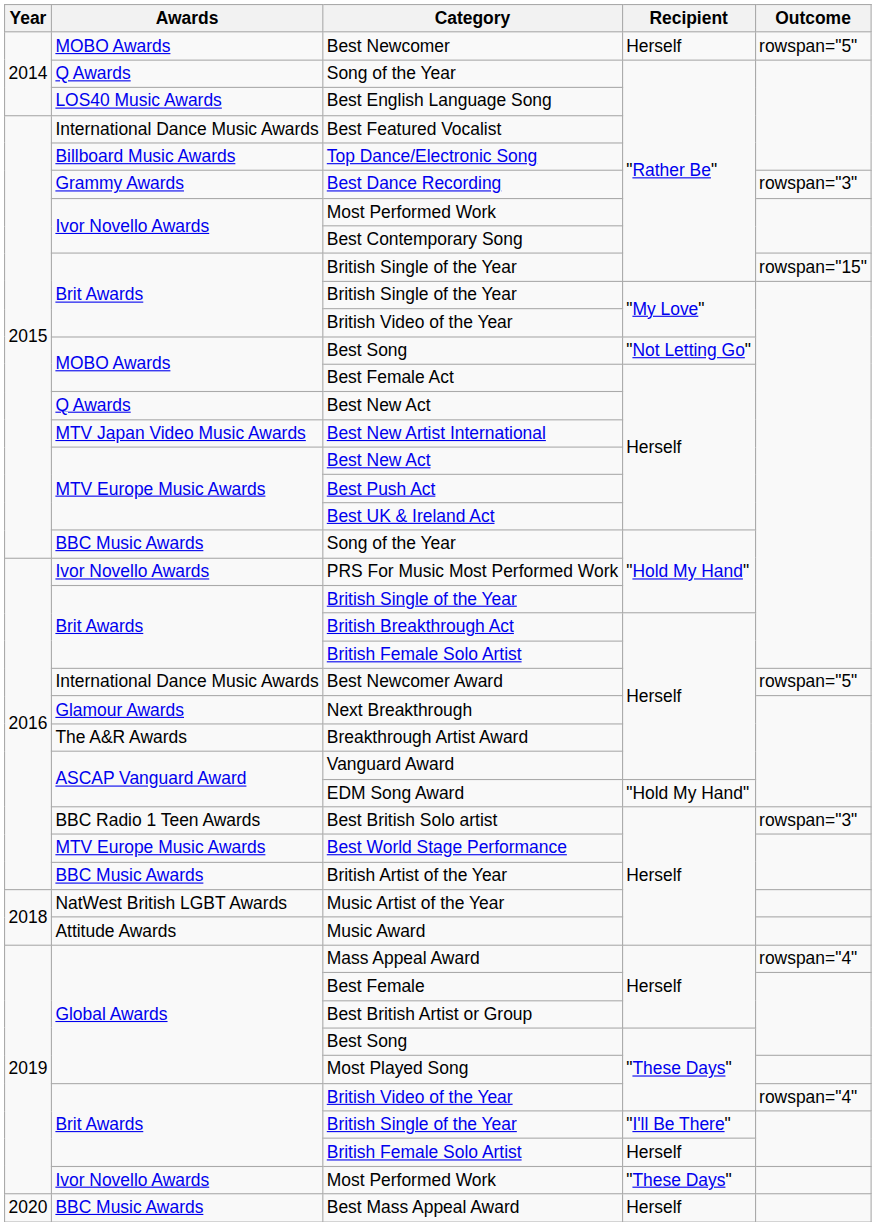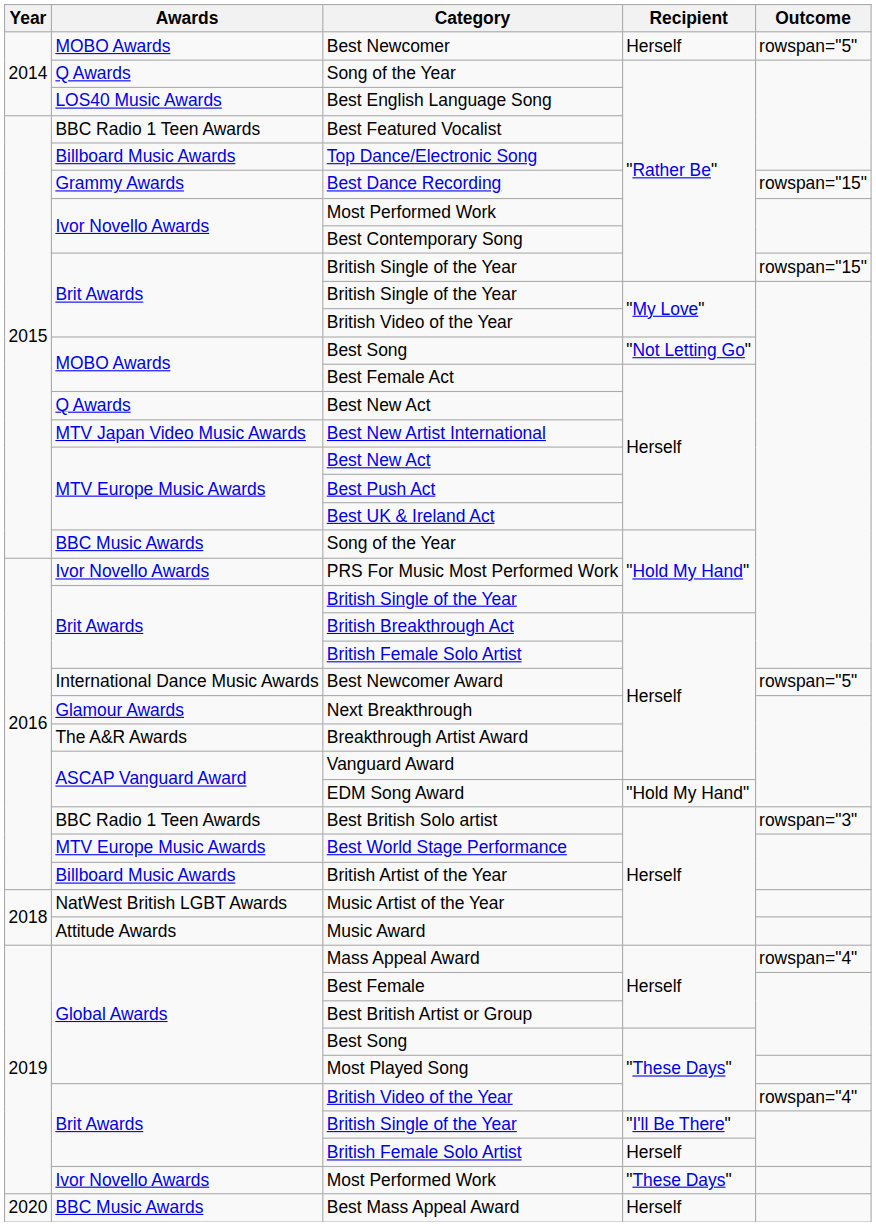Best Featured Vocalist | Awards: International Dance Music Awards -> BBC Radio 1 Teen Awards
Best Dance Recording | Outcome: rowspan="3" -> rowspan="15"
British Artist of the Year | Awards: BBC Music Awards -> Billboard Music Awards
